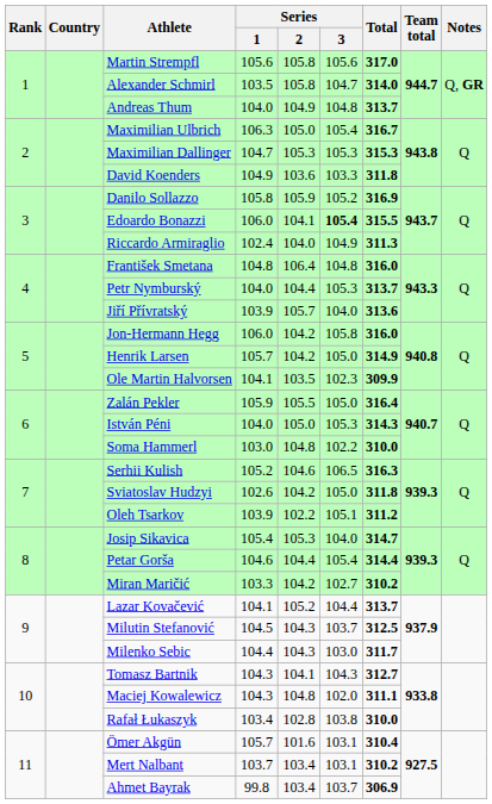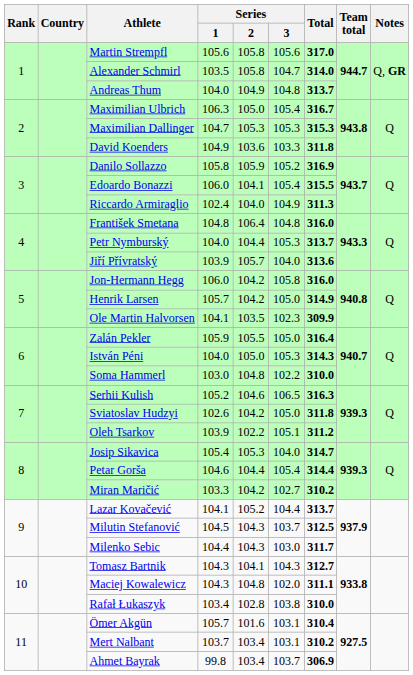Edoardo Bonazzi | Series / 3: bold -> normal
